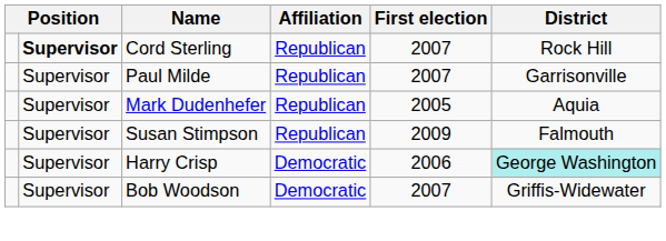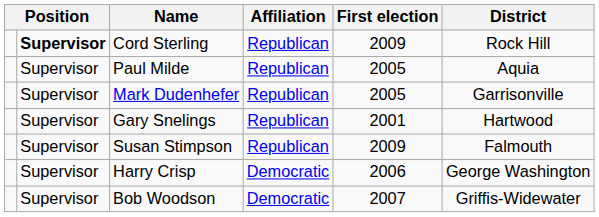Cord Sterling | First election: 2007 -> 2009
Paul Milde | First election: 2007 -> 2005
Paul Milde | District: Garrisonville -> Aquia
Mark Dudenhefer | District: Aquia -> Garrisonville
+ row: Supervisor | Gary Snelings | Republican | 2001 | Hartwood
Harry Crisp | District: paleturquoise background -> no background
